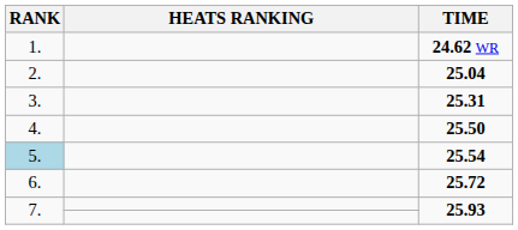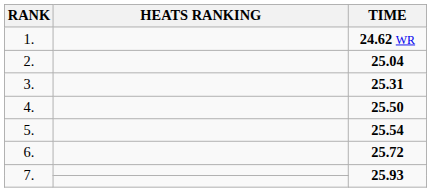5. | RANK: lightblue background -> no background
